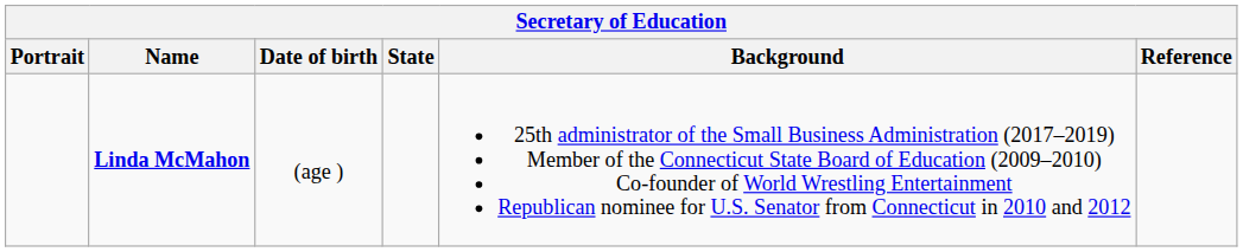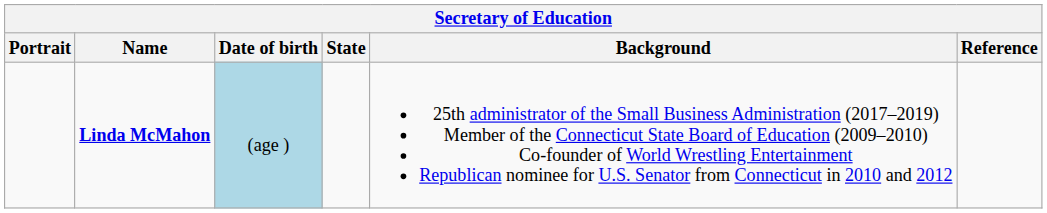Linda McMahon | Date of birth: no background -> lightblue background
